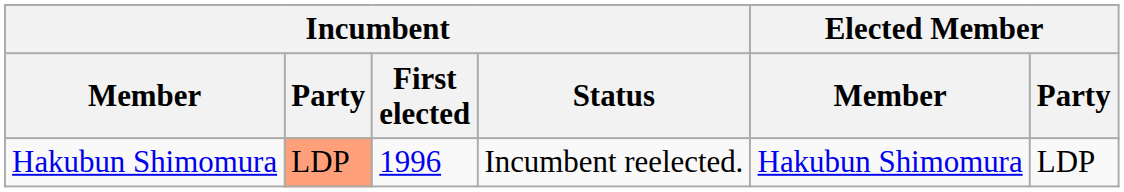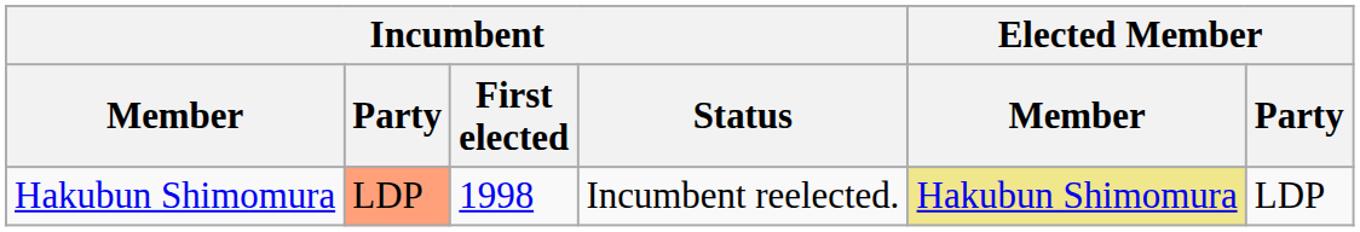row 3 | Incumbent / First elected: 1996 -> 1998
row 3 | Elected Member / Member: no background -> khaki background
